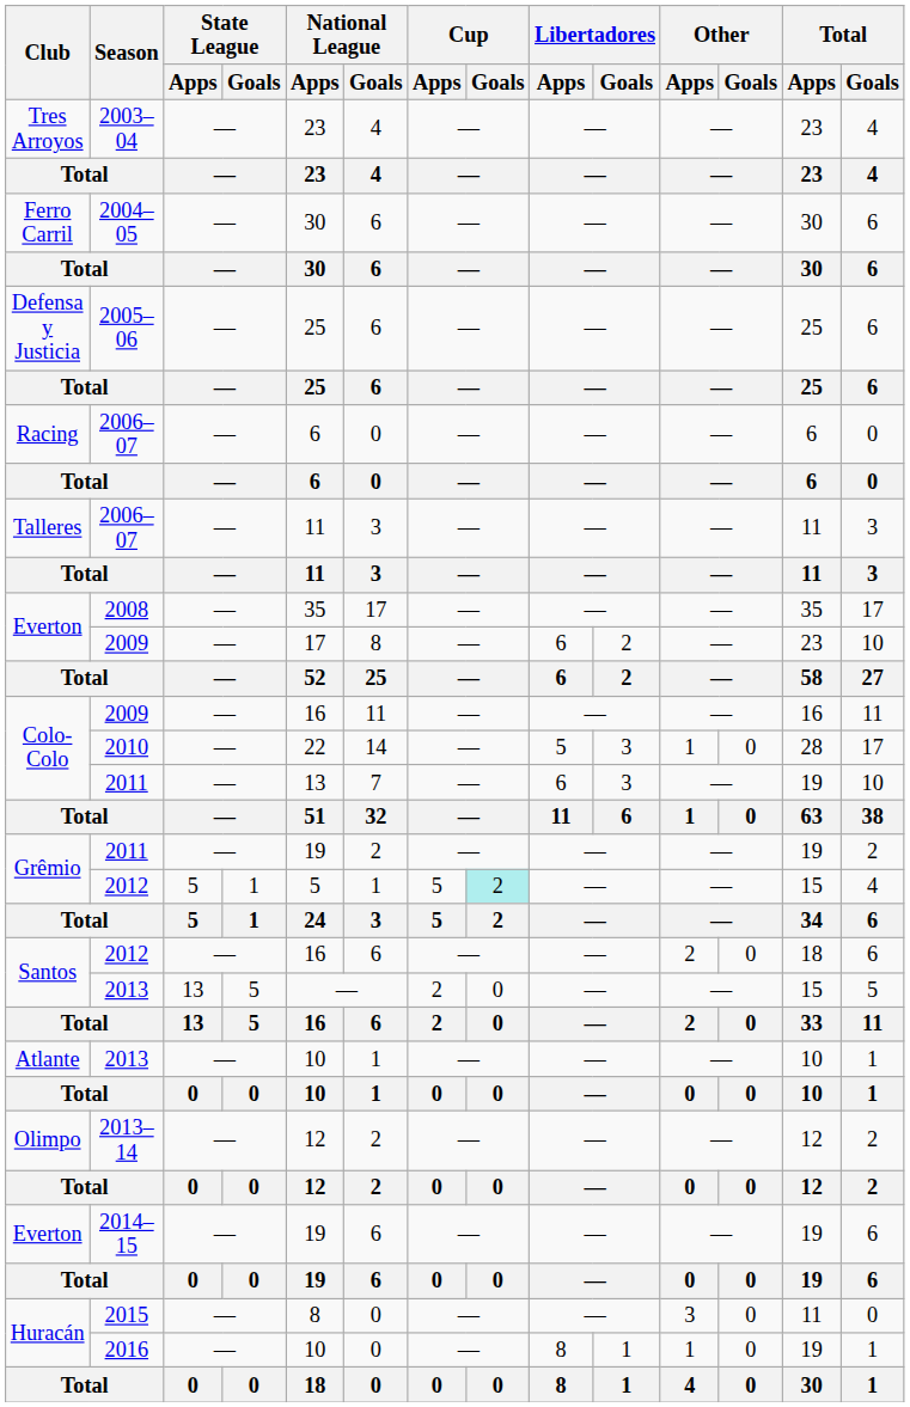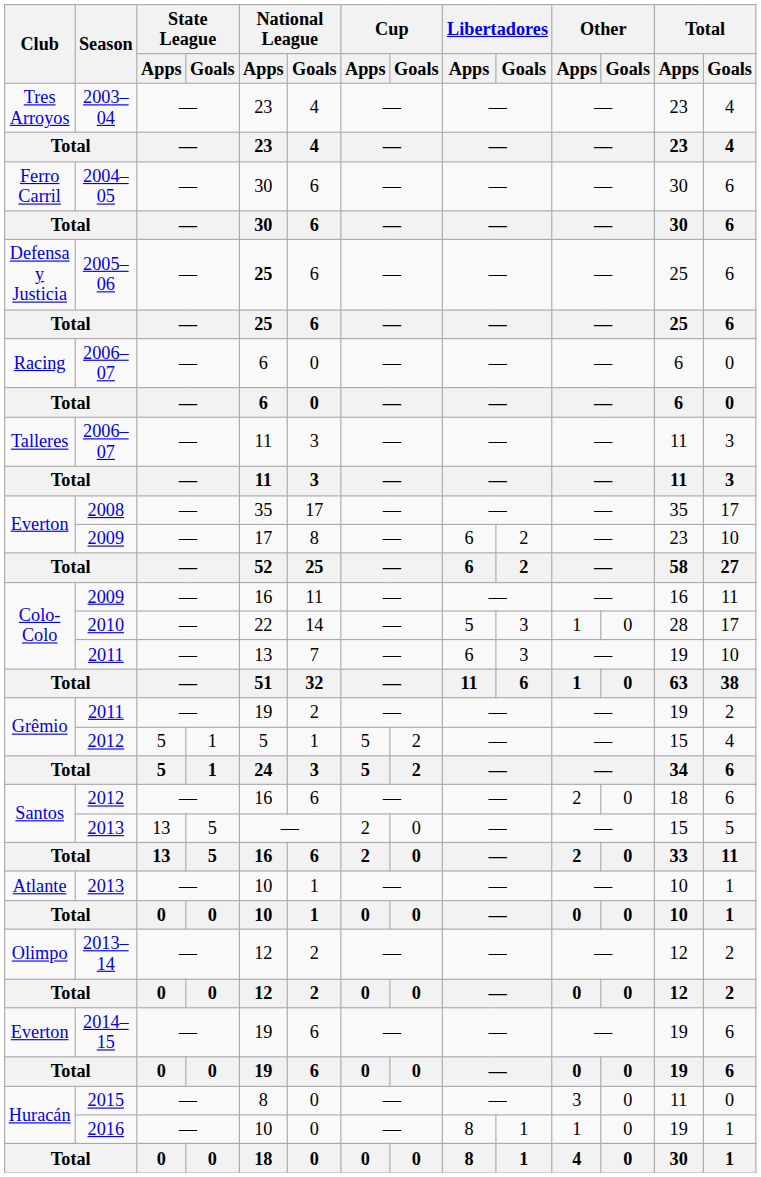2005–06 | National League / Apps: normal -> bold
Grêmio / 2012 | Cup / Goals: paleturquoise background -> no background
